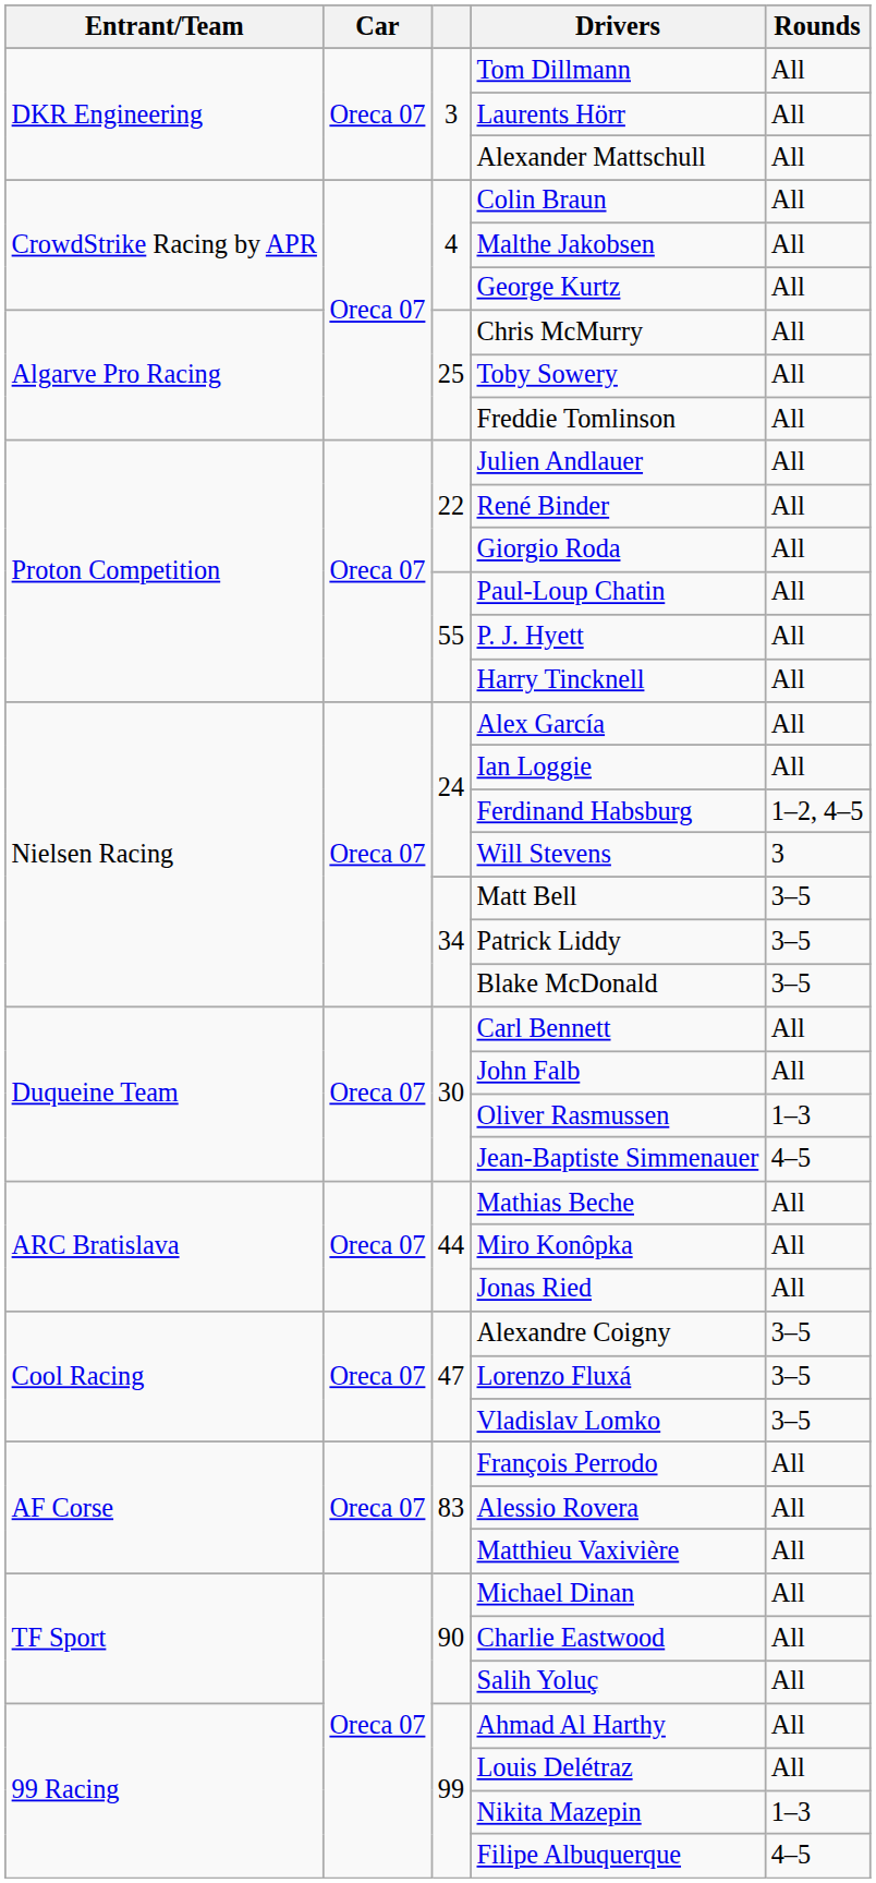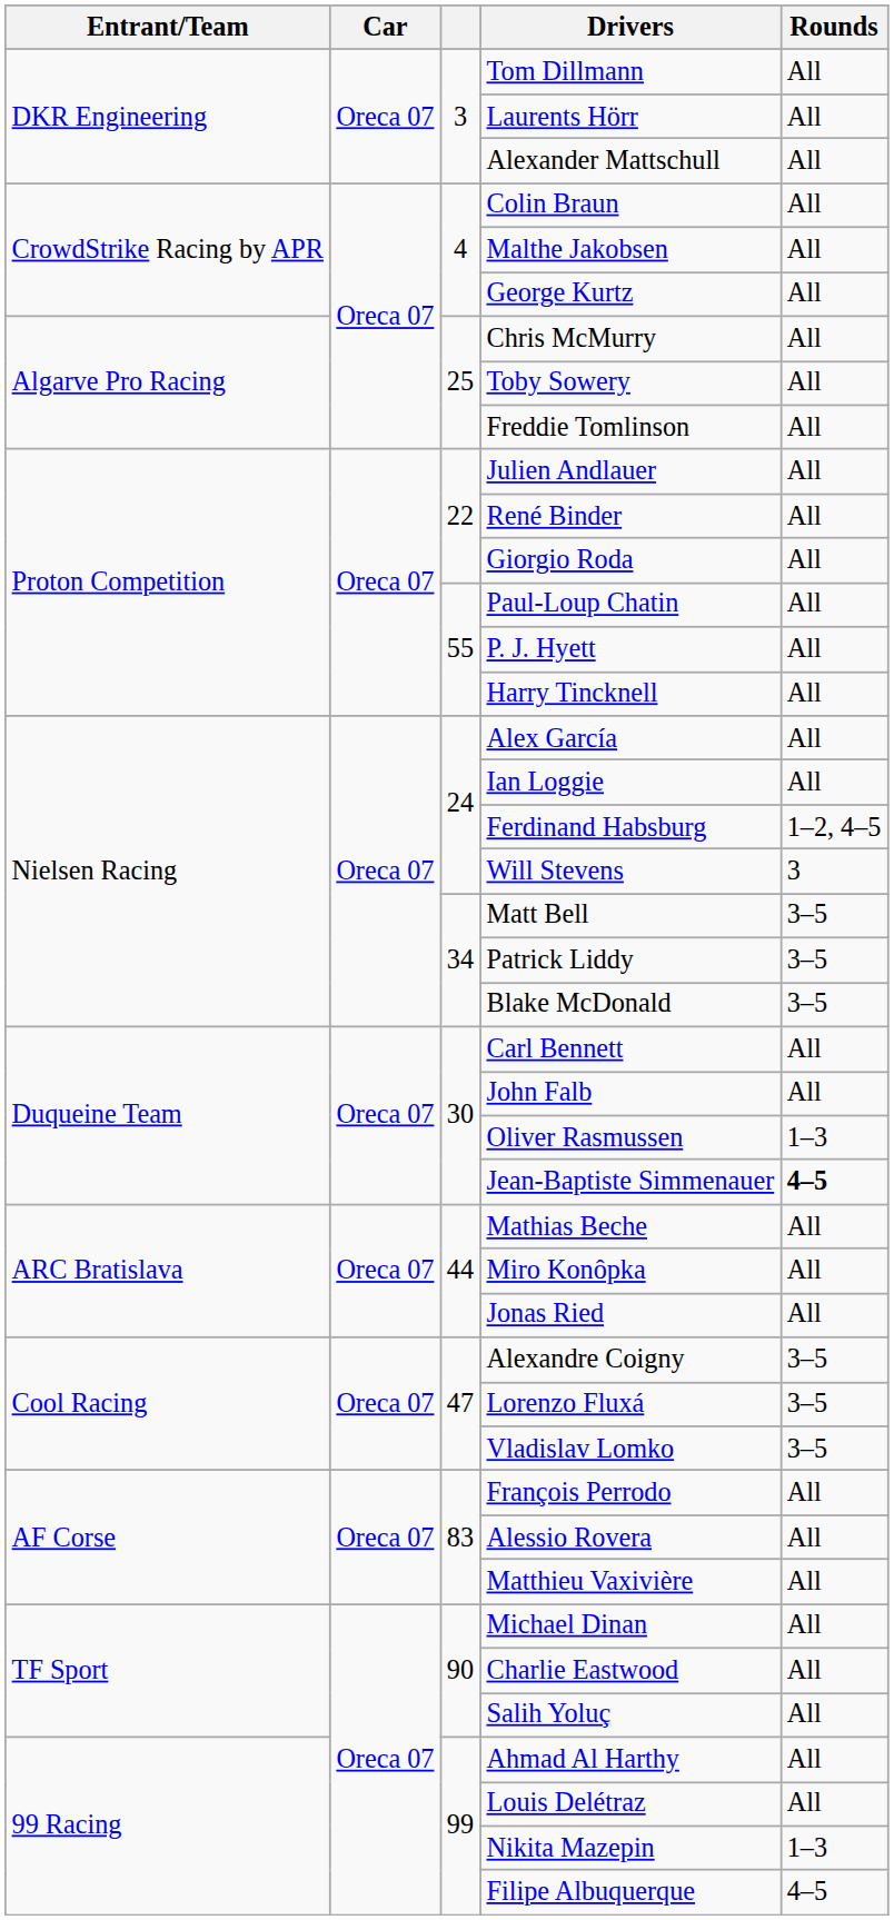Jean-Baptiste Simmenauer | Rounds: normal -> bold
